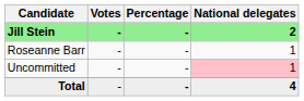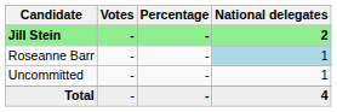Roseanne Barr | National delegates: no background -> lightblue background
Uncommitted | National delegates: pink background -> no background
